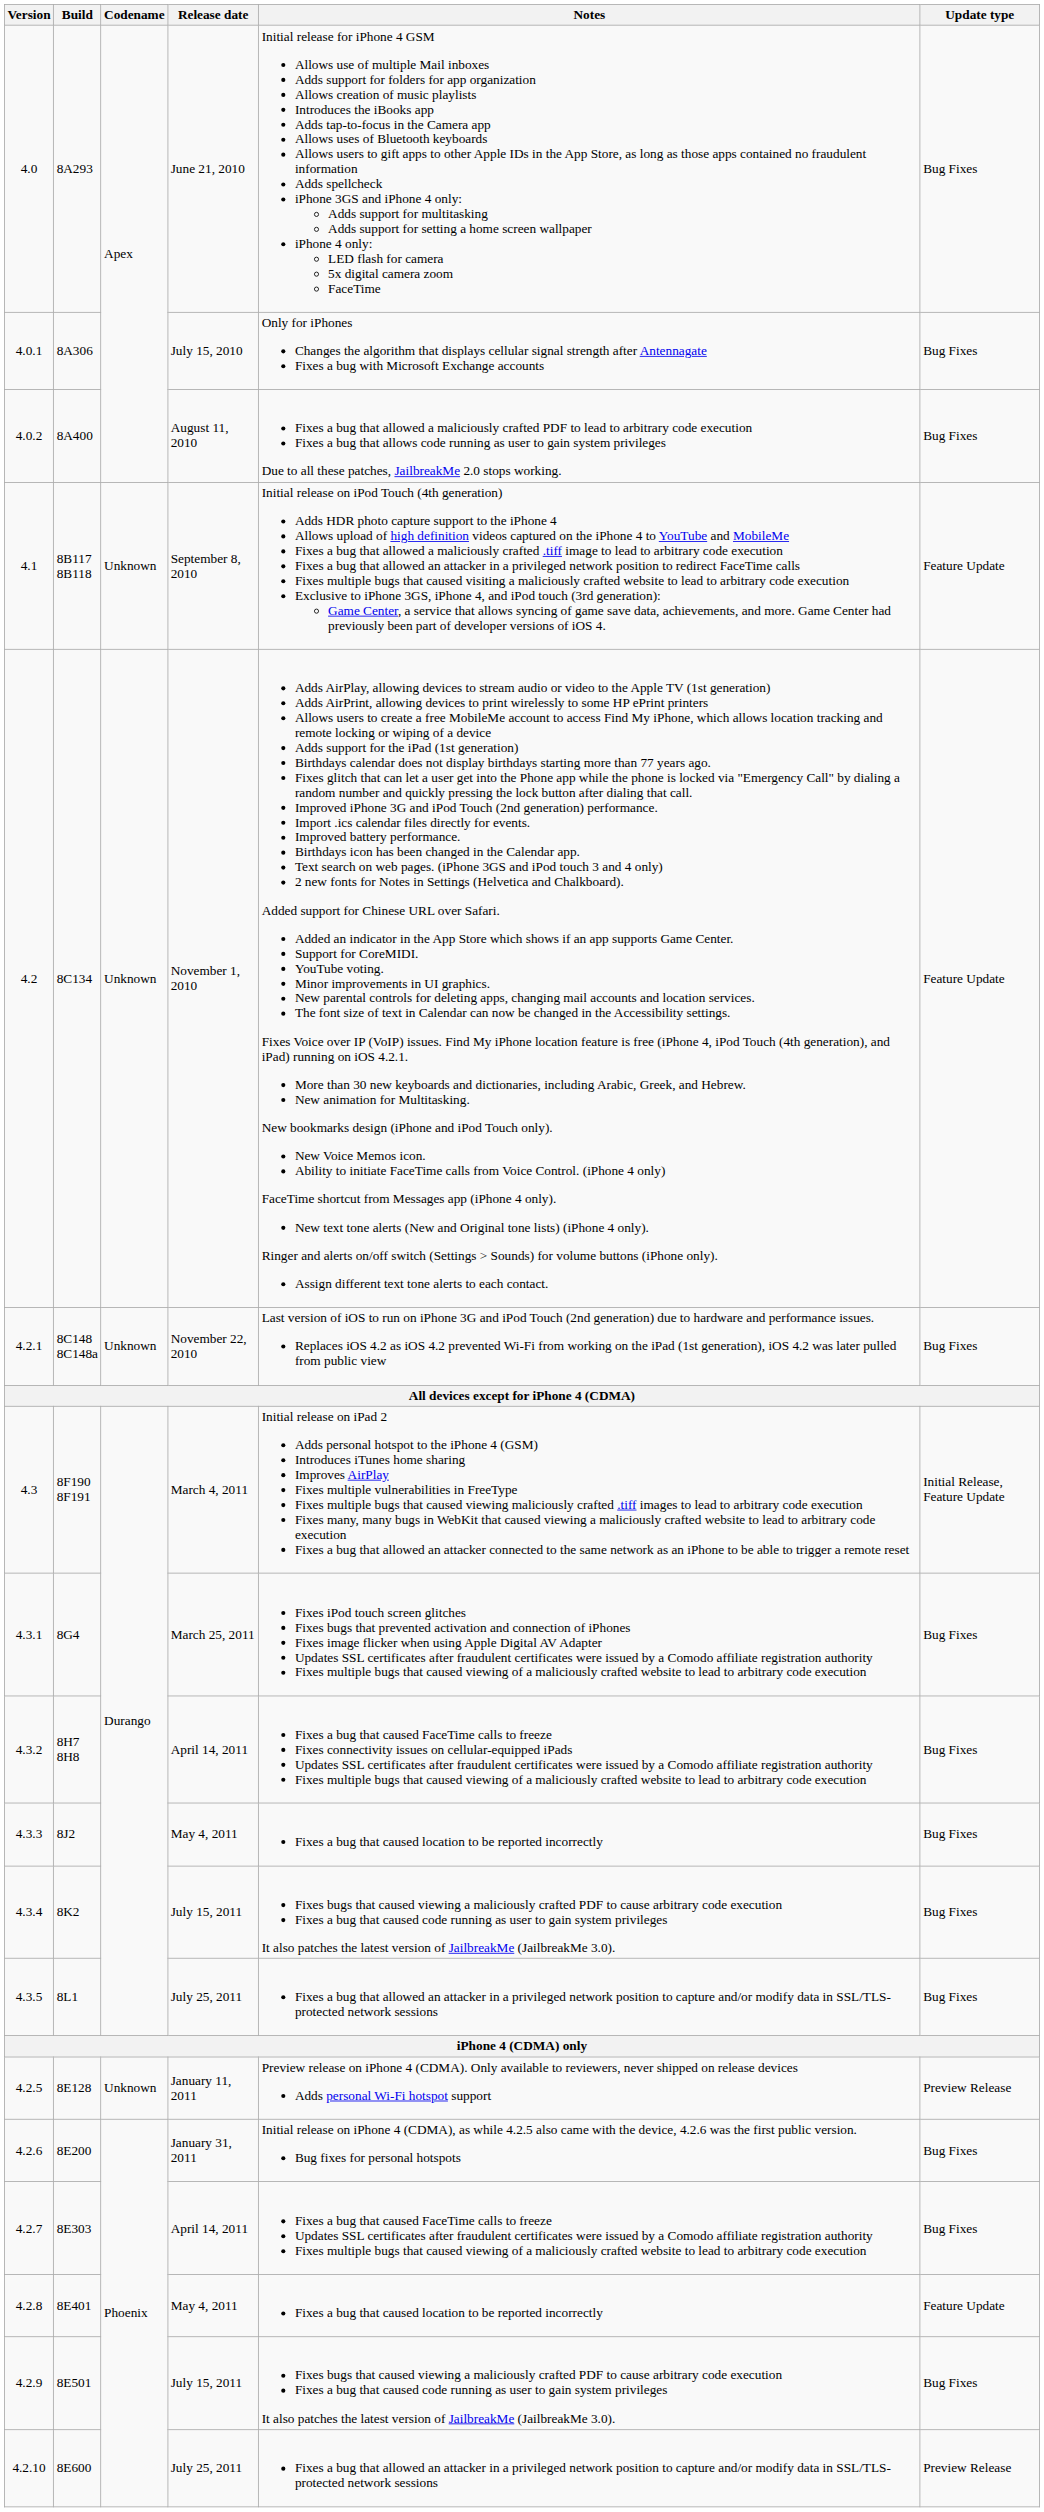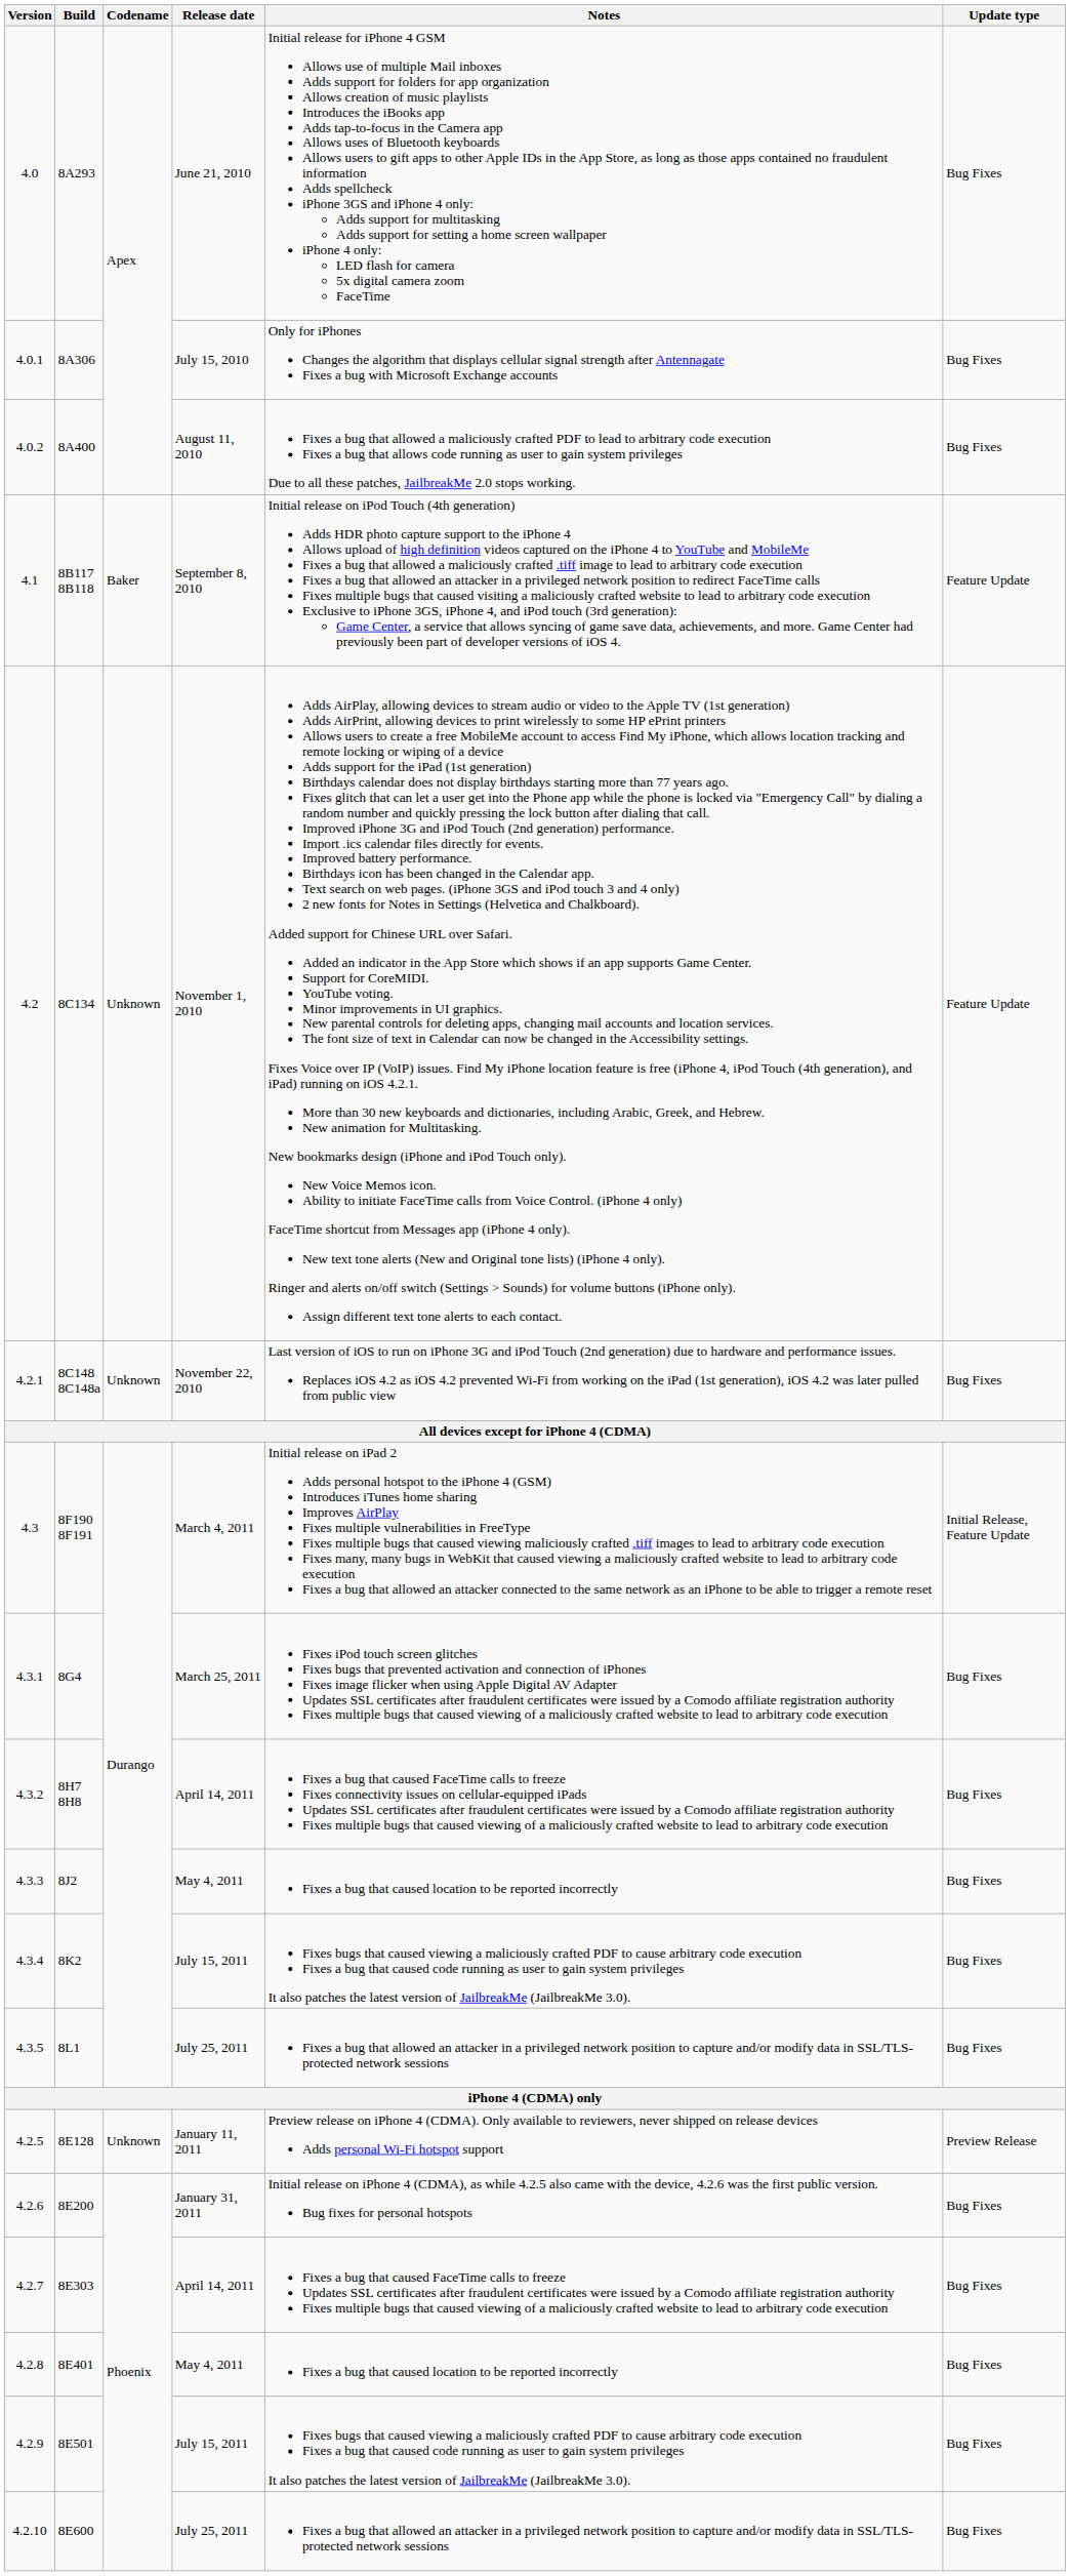4.1 | Codename: Unknown -> Baker
4.2.8 | Update type: Feature Update -> Bug Fixes
4.2.10 | Update type: Preview Release -> Bug Fixes
